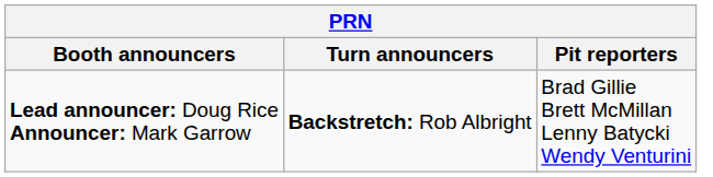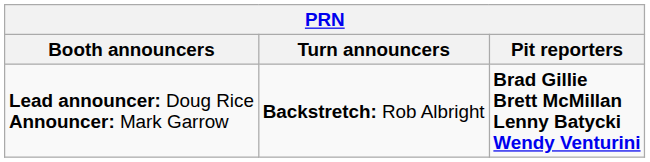Lead announcer: Doug Rice Announcer: Mark Garrow | Pit reporters: normal -> bold
